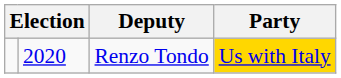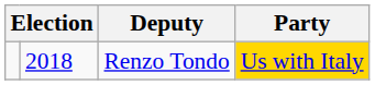Renzo Tondo | column 2: 2020 -> 2018
